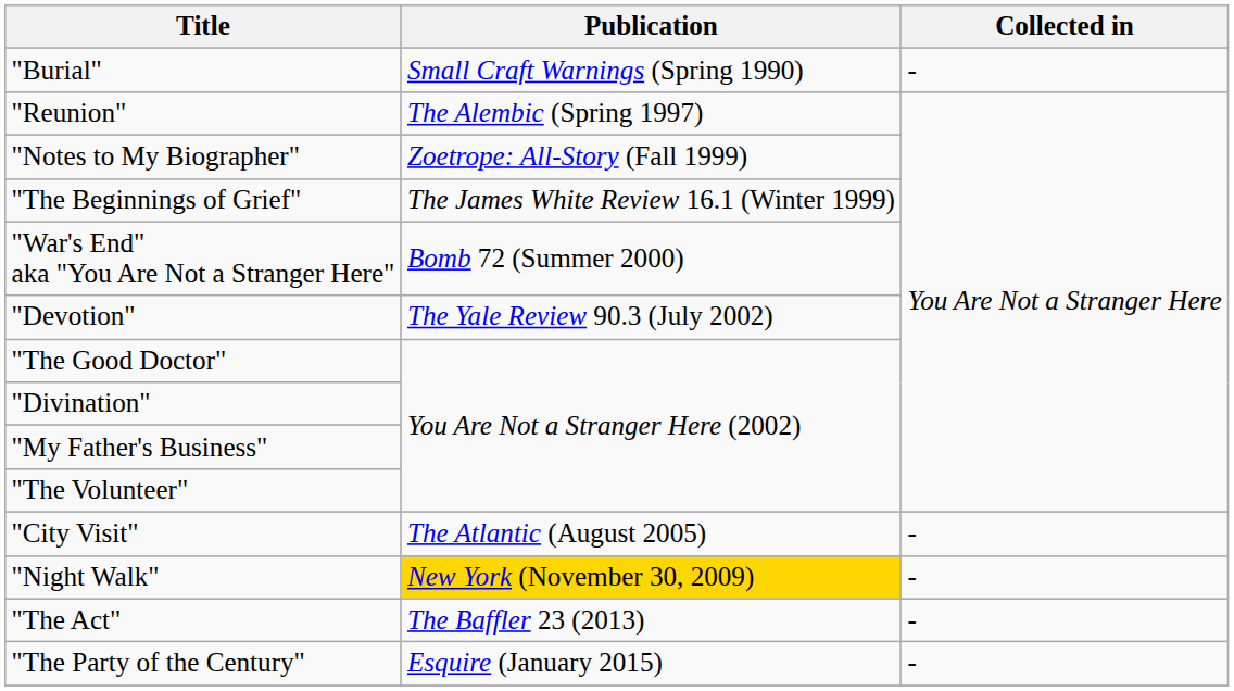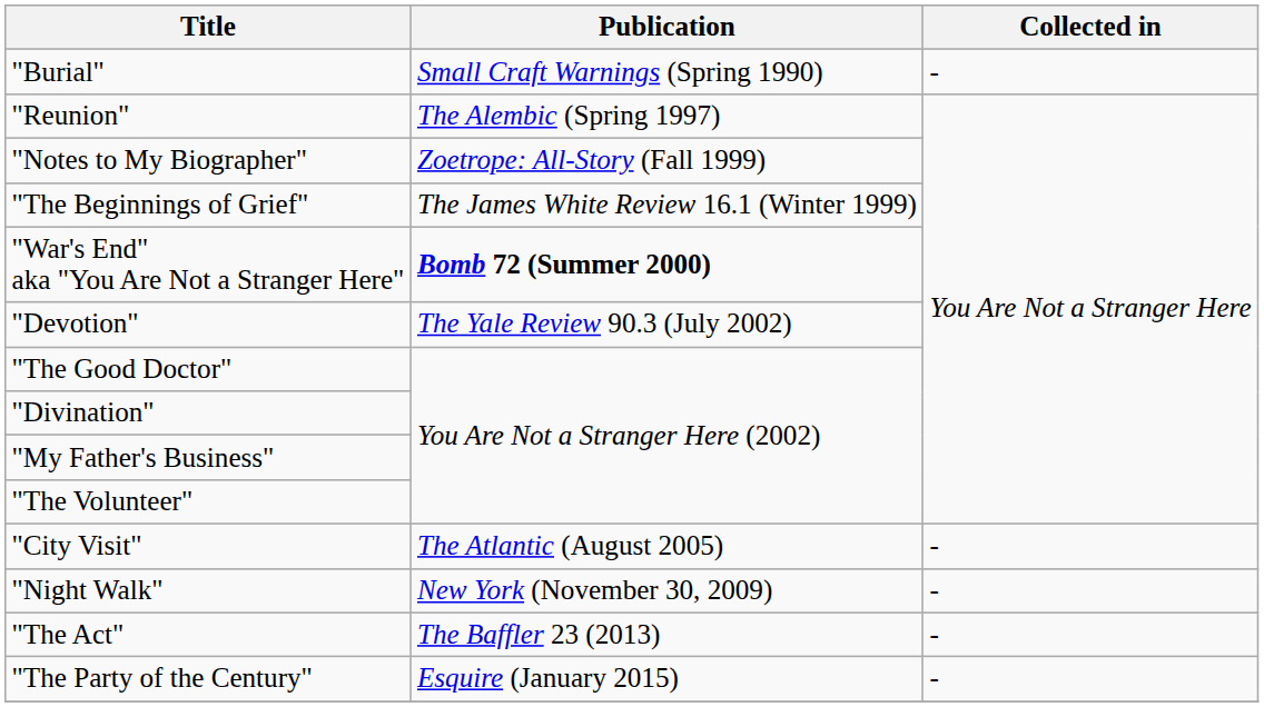"War's End" aka "You Are Not a Stranger Here" | Publication: normal -> bold
"Night Walk" | Publication: gold background -> no background
